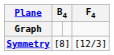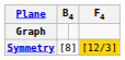Symmetry | F4: no background -> gold background
